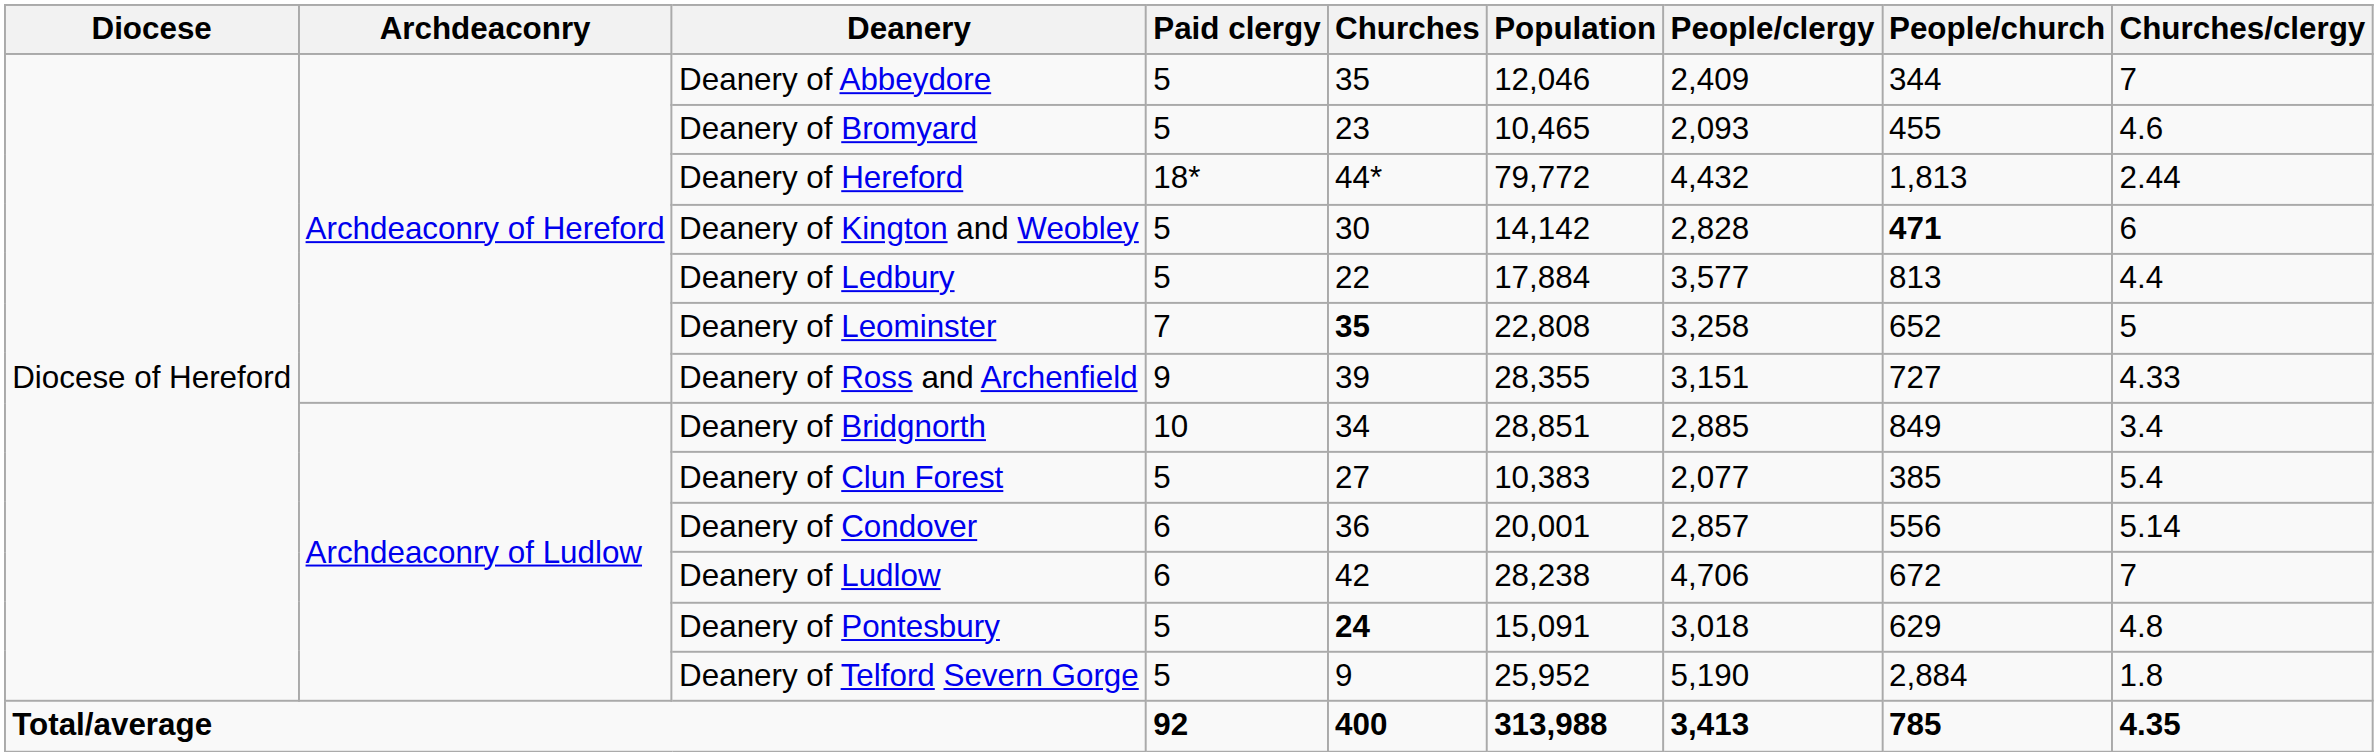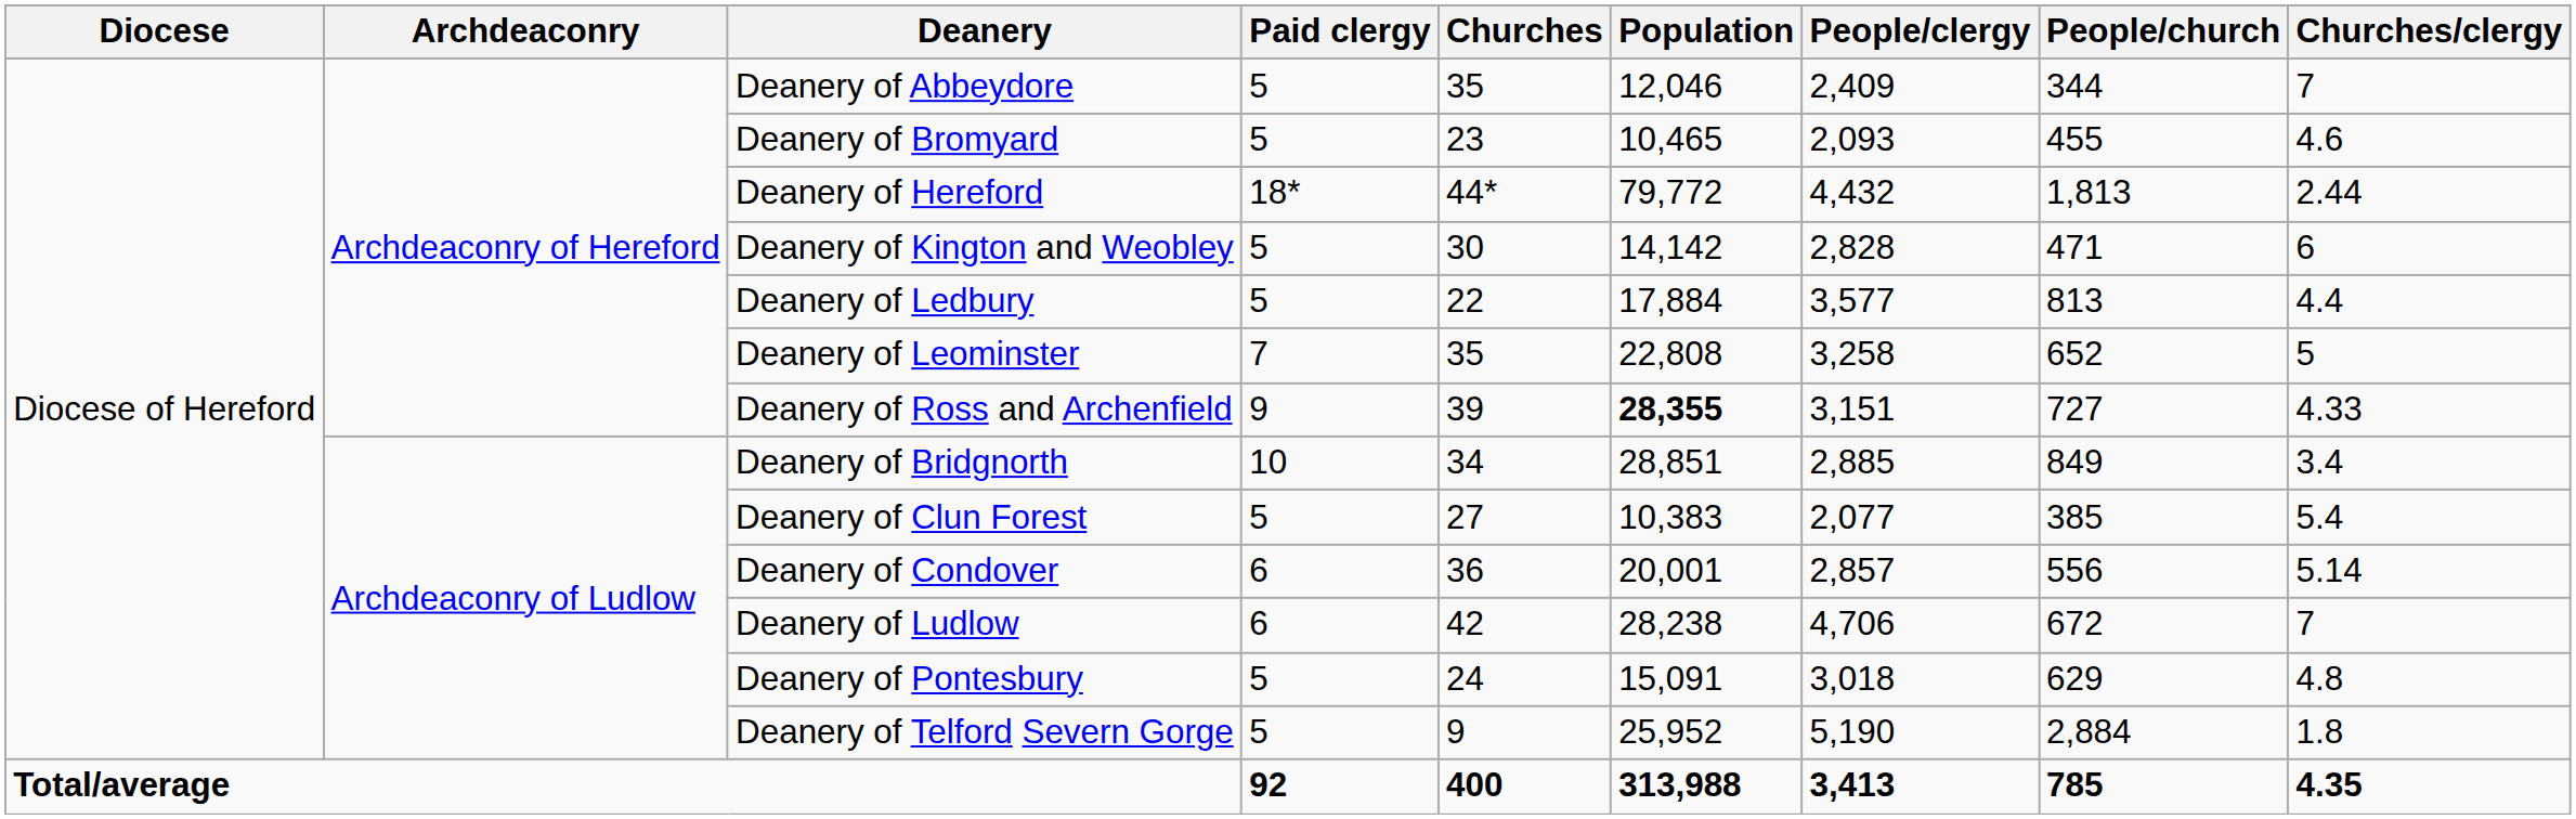Deanery of Kington and Weobley | People/church: bold -> normal
Deanery of Leominster | Churches: bold -> normal
Deanery of Ross and Archenfield | Population: normal -> bold
Deanery of Pontesbury | Churches: bold -> normal
